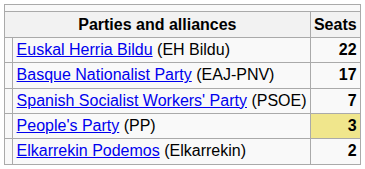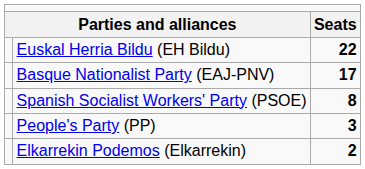Spanish Socialist Workers' Party (PSOE) | column 3: 7 -> 8
People's Party (PP) | column 3: khaki background -> no background
